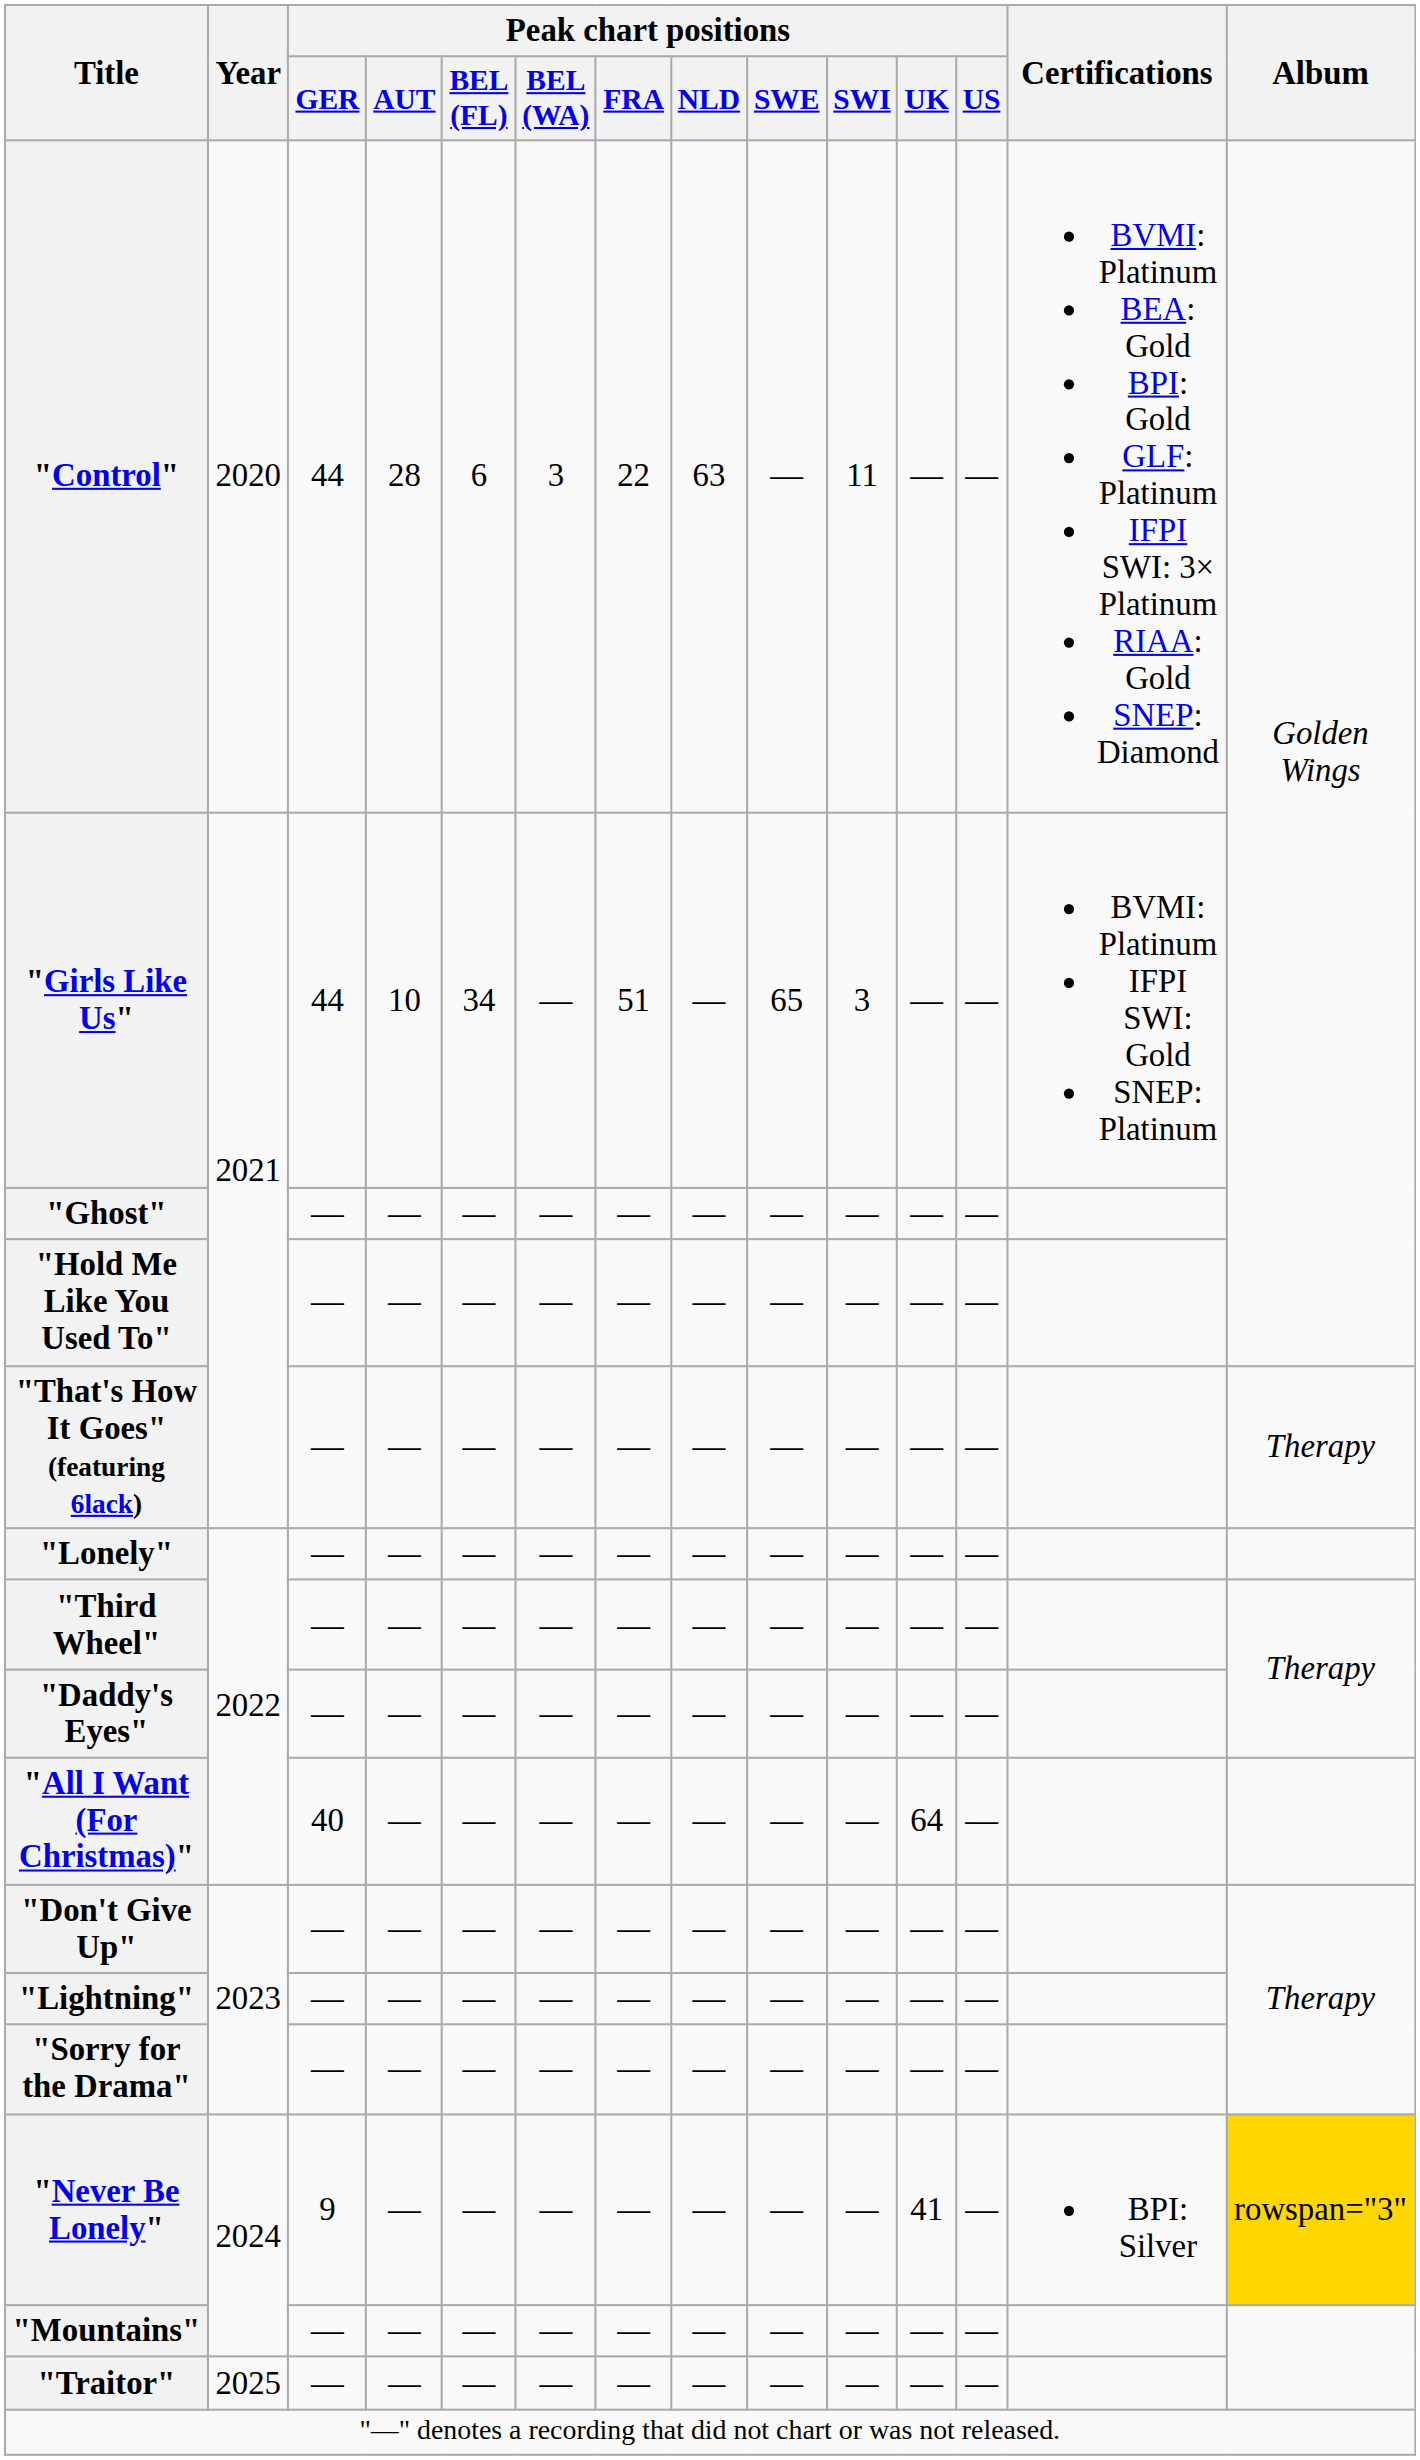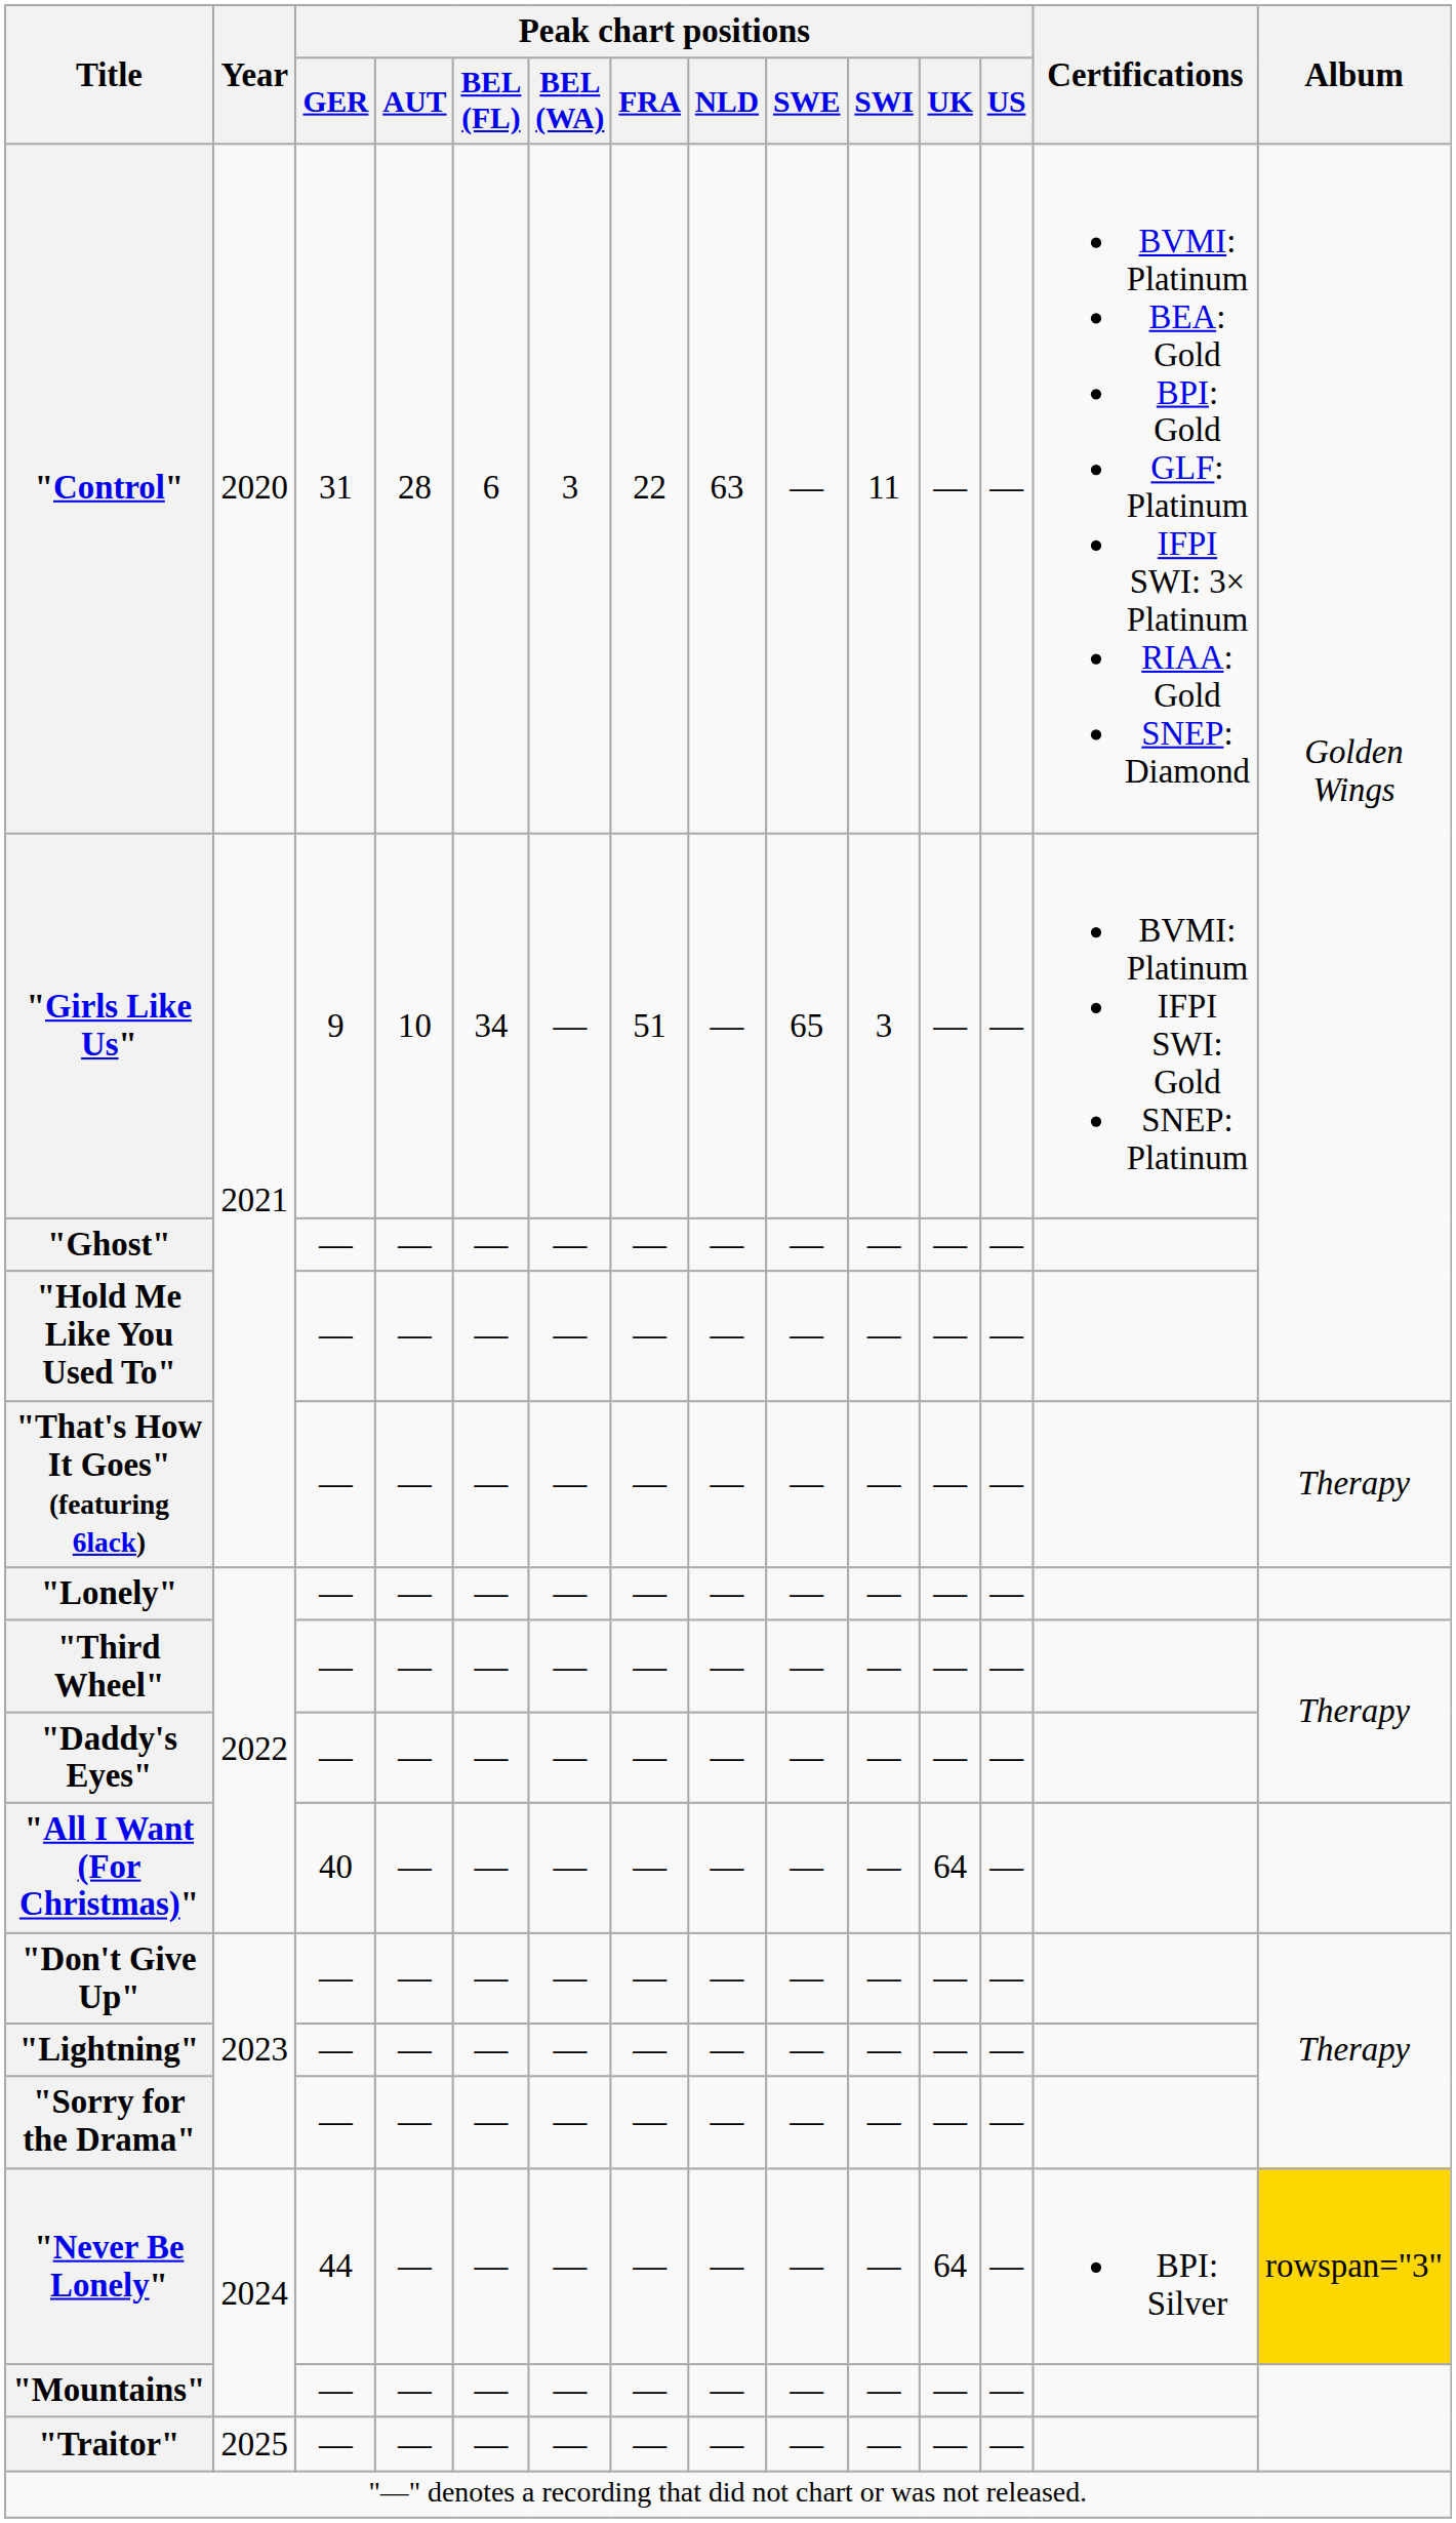"Control" | Peak chart positions / GER: 44 -> 31
"Girls Like Us" | Peak chart positions / GER: 44 -> 9
"Never Be Lonely" | Peak chart positions / GER: 9 -> 44
"Never Be Lonely" | Peak chart positions / UK: 41 -> 64
